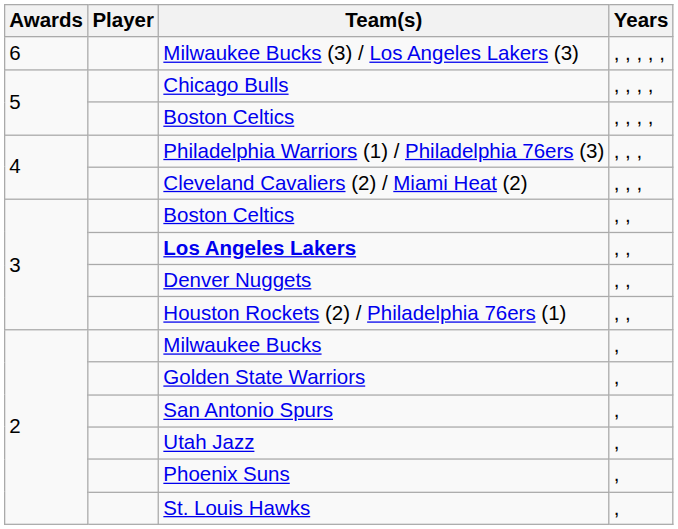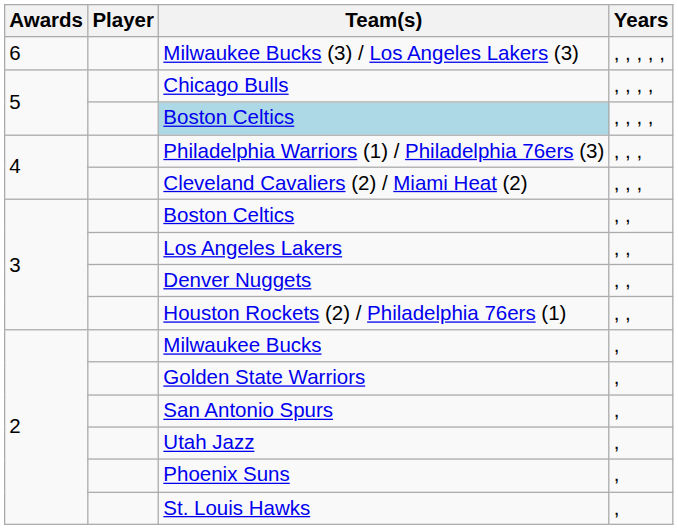5 / Boston Celtics | Team(s): no background -> lightblue background
Los Angeles Lakers | Team(s): bold -> normal
